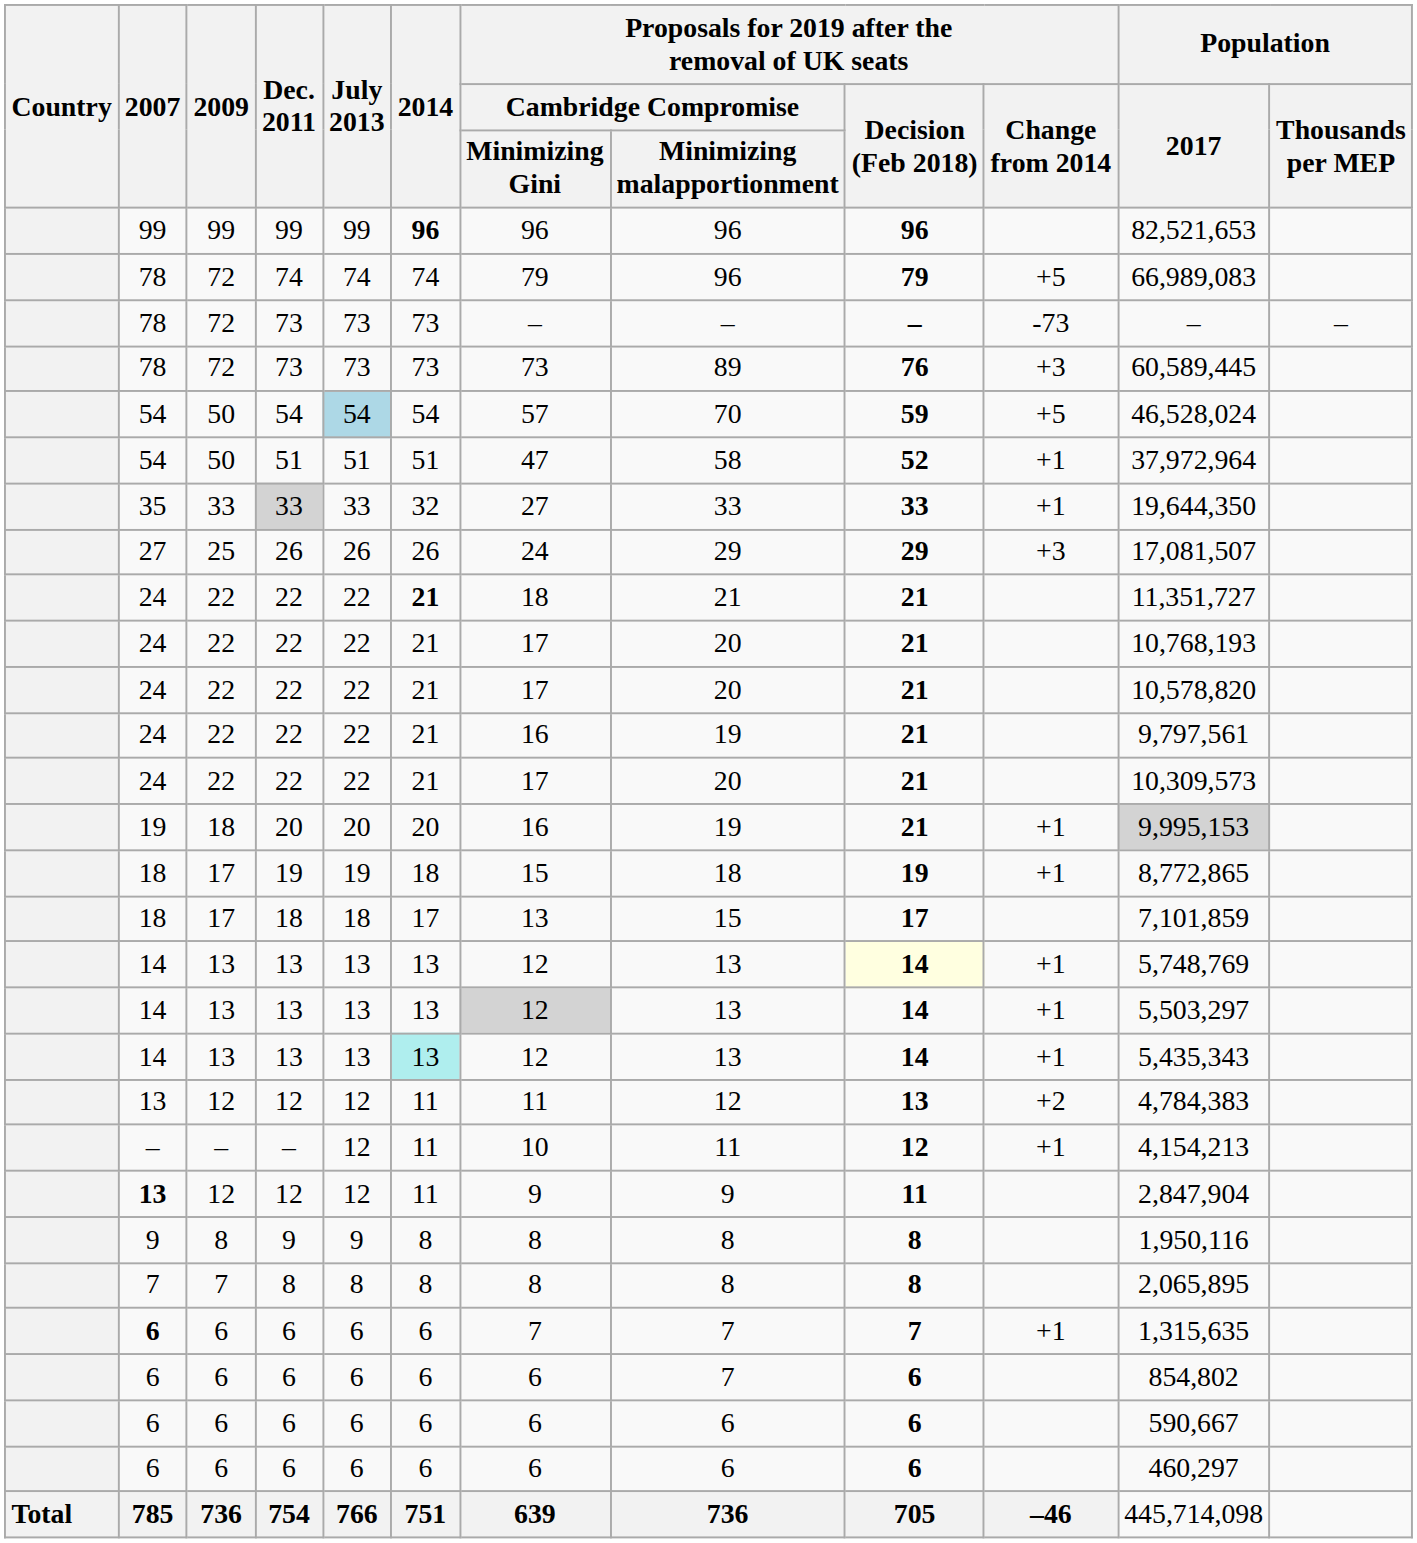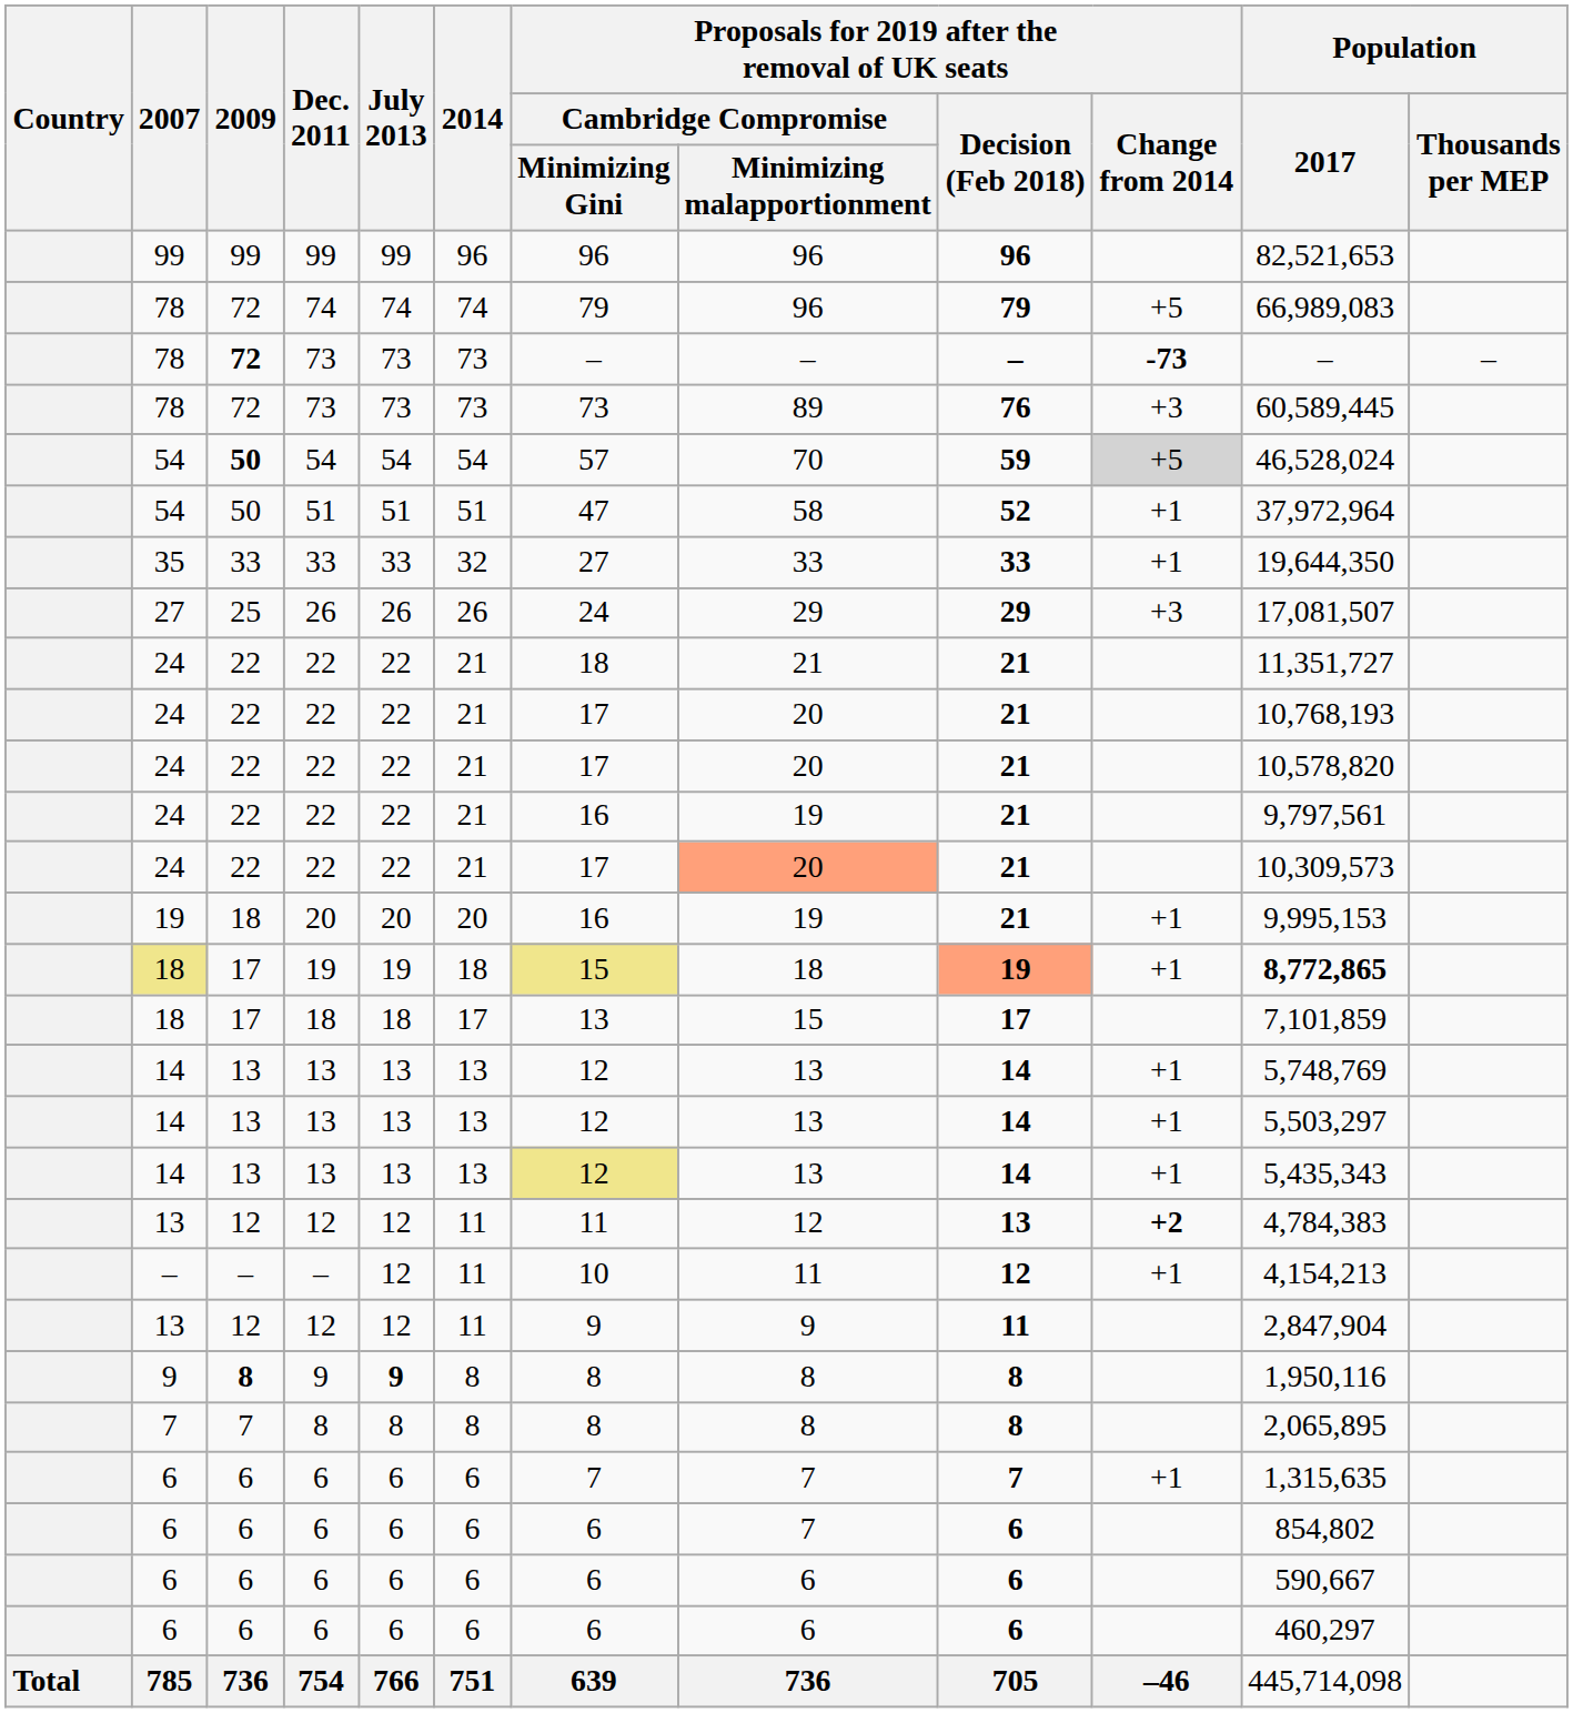row 4 | 2014: bold -> normal
row 6 | 2009: normal -> bold
row 6 | column 10: normal -> bold
row 8 | 2009: normal -> bold
row 8 | July 2013: lightblue background -> no background
row 8 | column 10: no background -> lightgrey background
row 10 | Dec. 2011: lightgrey background -> no background
row 12 | 2014: bold -> normal
row 16 | column 8: no background -> lightsalmon background
row 17 | Population / 2017: lightgrey background -> no background
row 18 | 2007: no background -> khaki background
row 18 | column 7: no background -> khaki background
row 18 | column 9: no background -> lightsalmon background
row 18 | Population / 2017: normal -> bold
row 20 | column 9: lightyellow background -> no background
row 21 | column 7: lightgrey background -> no background
row 22 | 2014: paleturquoise background -> no background
row 22 | column 7: no background -> khaki background
row 23 | column 10: normal -> bold
row 25 | 2007: bold -> normal
row 26 | 2009: normal -> bold
row 26 | July 2013: normal -> bold
row 28 | 2007: bold -> normal
